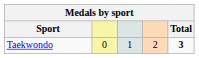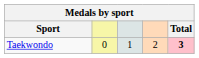Taekwondo | Total: no background -> pink background
